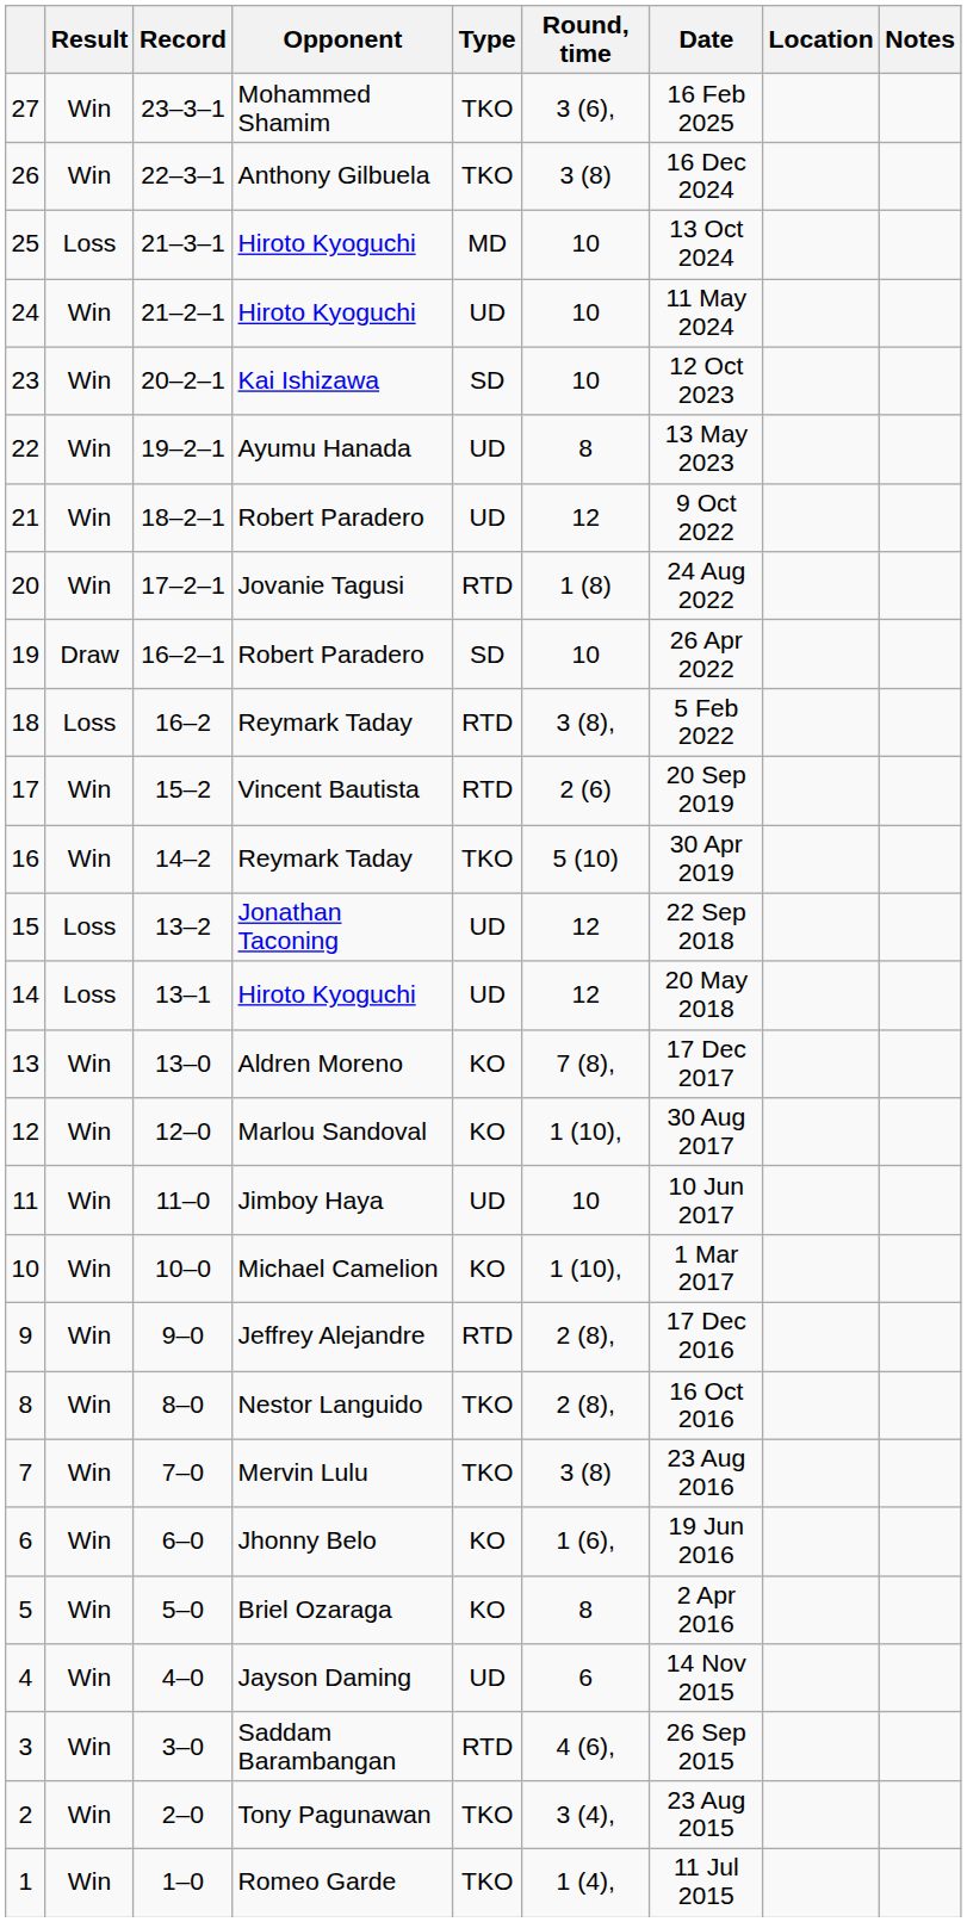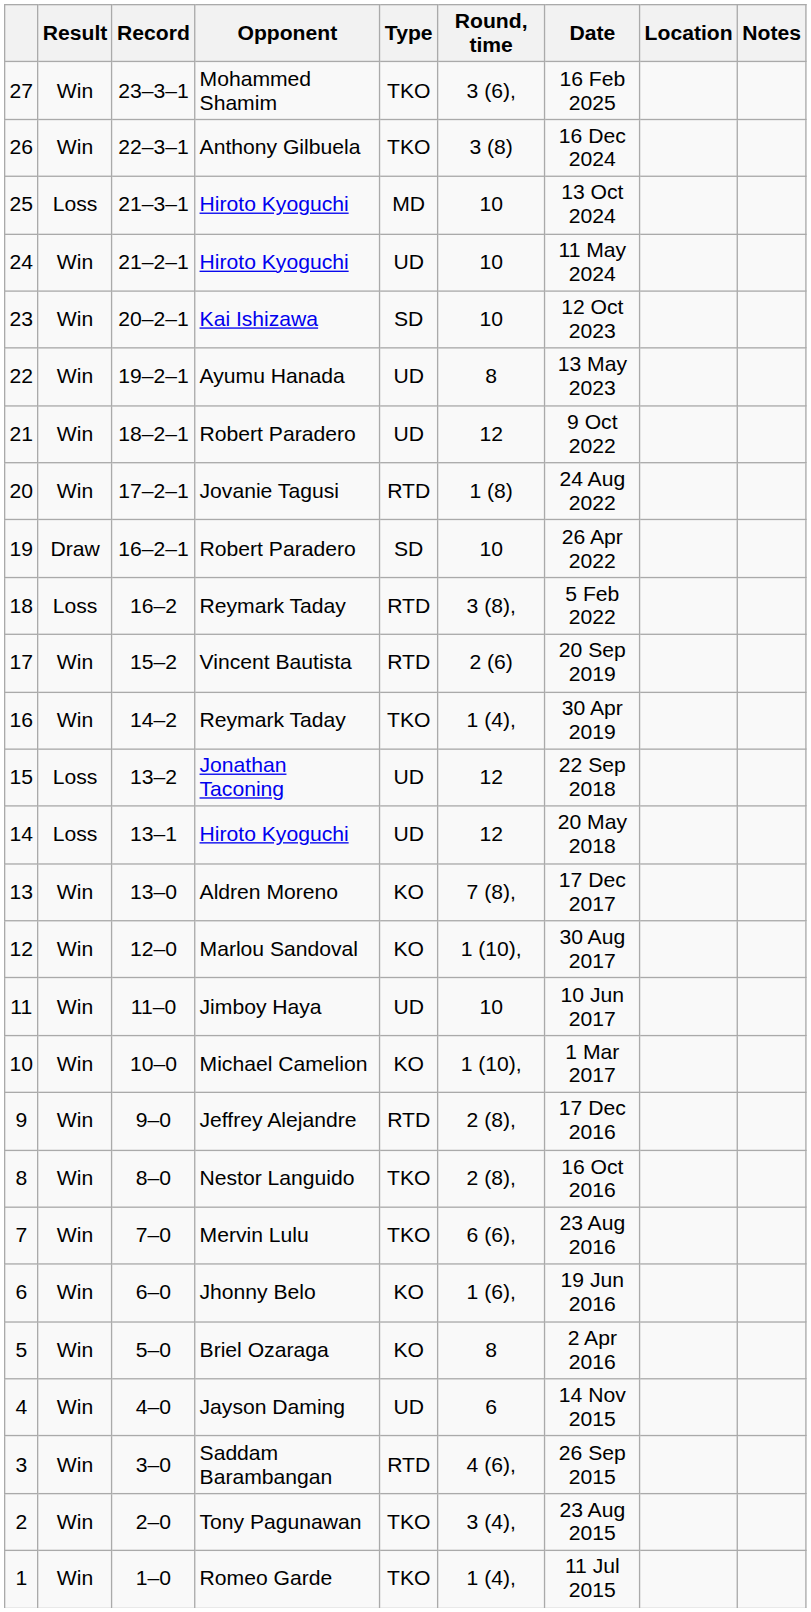16 | Round, time: 5 (10) -> 1 (4),
7 | Round, time: 3 (8) -> 6 (6),
